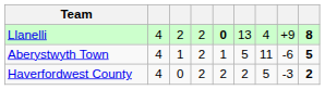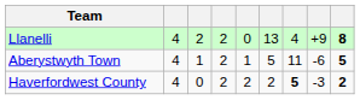Llanelli | column 5: bold -> normal
Haverfordwest County | column 7: normal -> bold
